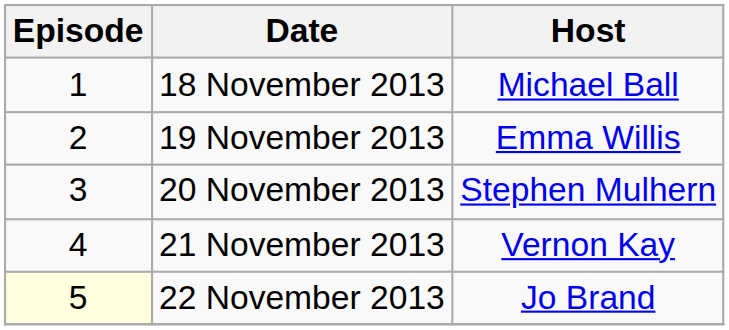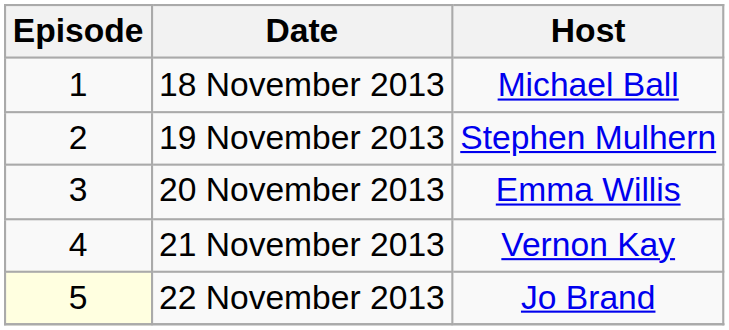19 November 2013 | Host: Emma Willis -> Stephen Mulhern
20 November 2013 | Host: Stephen Mulhern -> Emma Willis
